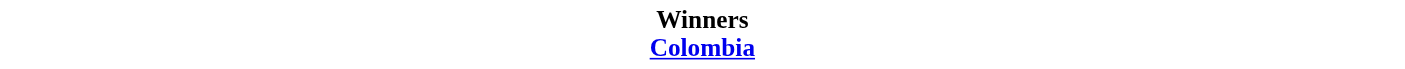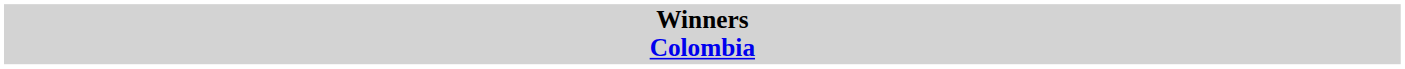row 1 | column 1: no background -> lightgrey background
